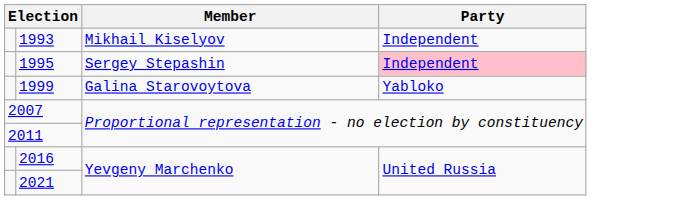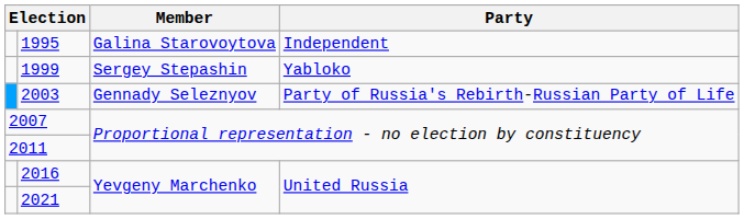- row: 1993 | Mikhail Kiselyov | Independent
1995 | Member: Sergey Stepashin -> Galina Starovoytova
1995 | Party: pink background -> no background
1999 | Member: Galina Starovoytova -> Sergey Stepashin
+ row: 2003 | Gennady Seleznyov | Party of Russia's Rebirth-Russian Party of Life
